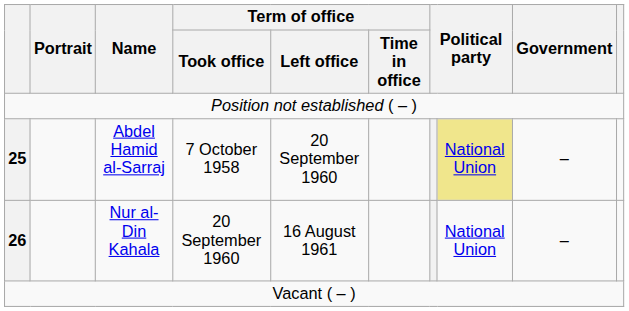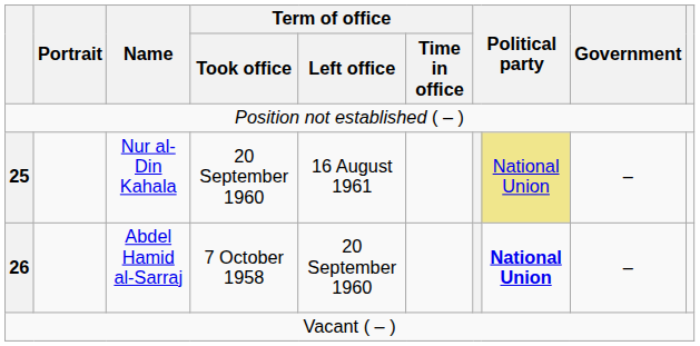25 | Name: Abdel Hamid al-Sarraj -> Nur al-Din Kahala
25 | Term of office / Took office: 7 October 1958 -> 20 September 1960
25 | Term of office / Left office: 20 September 1960 -> 16 August 1961
26 | Name: Nur al-Din Kahala -> Abdel Hamid al-Sarraj
26 | Term of office / Took office: 20 September 1960 -> 7 October 1958
26 | Term of office / Left office: 16 August 1961 -> 20 September 1960
26 | column 8: normal -> bold
